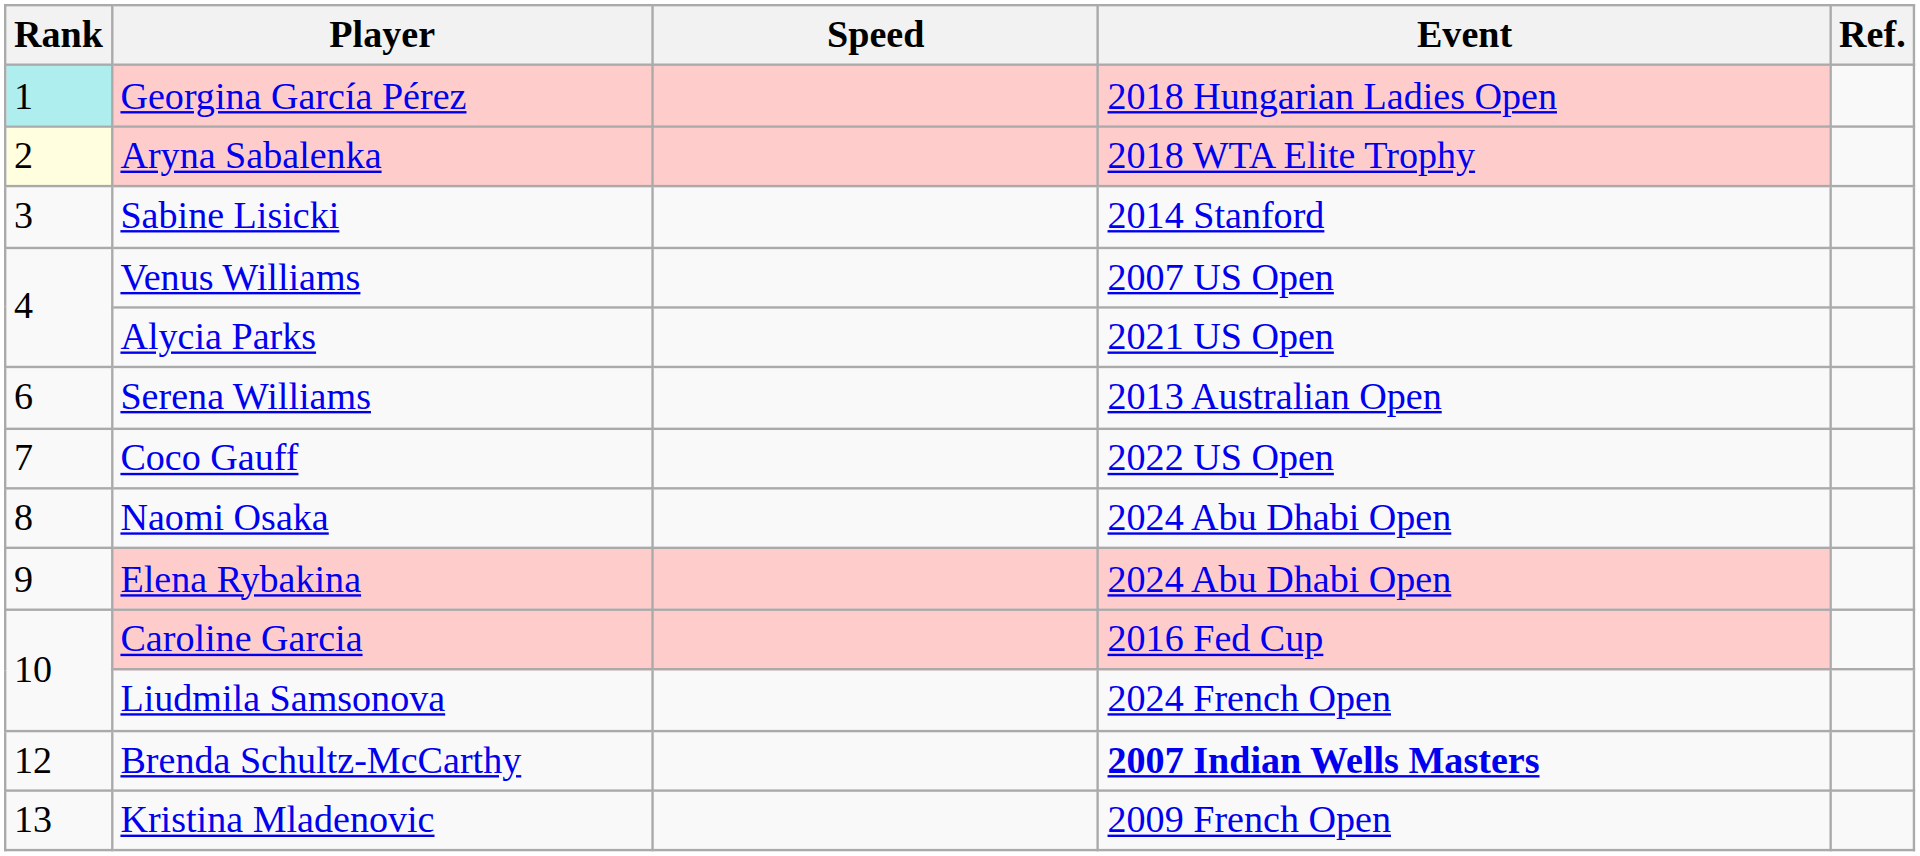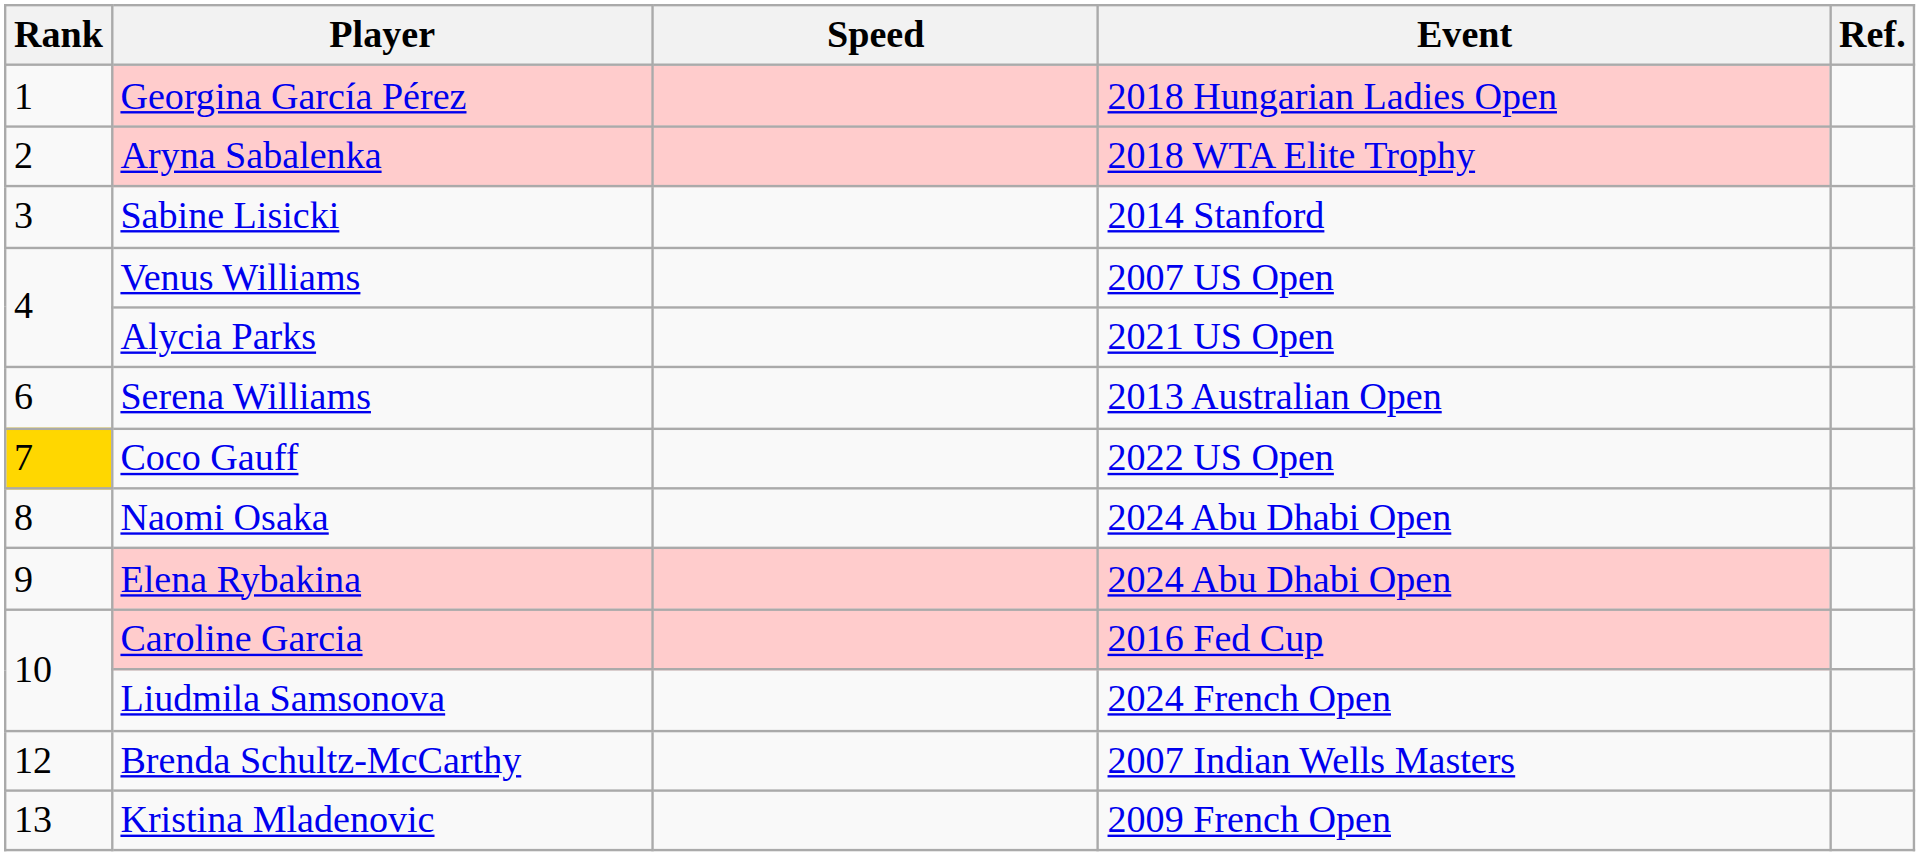Georgina García Pérez | Rank: paleturquoise background -> no background
Aryna Sabalenka | Rank: lightyellow background -> no background
Coco Gauff | Rank: no background -> gold background
Brenda Schultz-McCarthy | Event: bold -> normal
